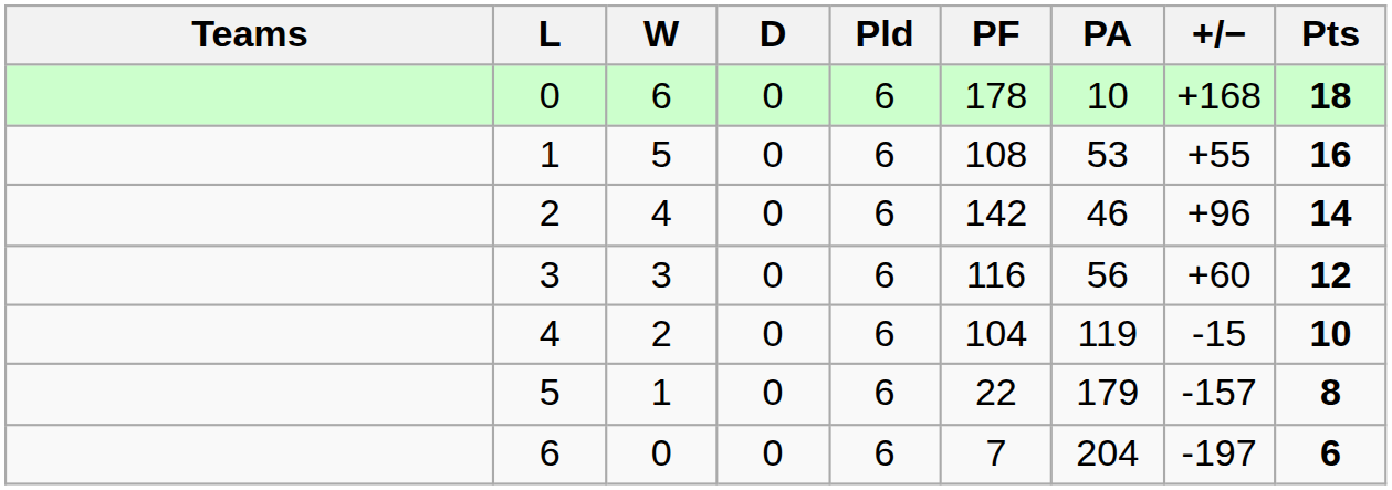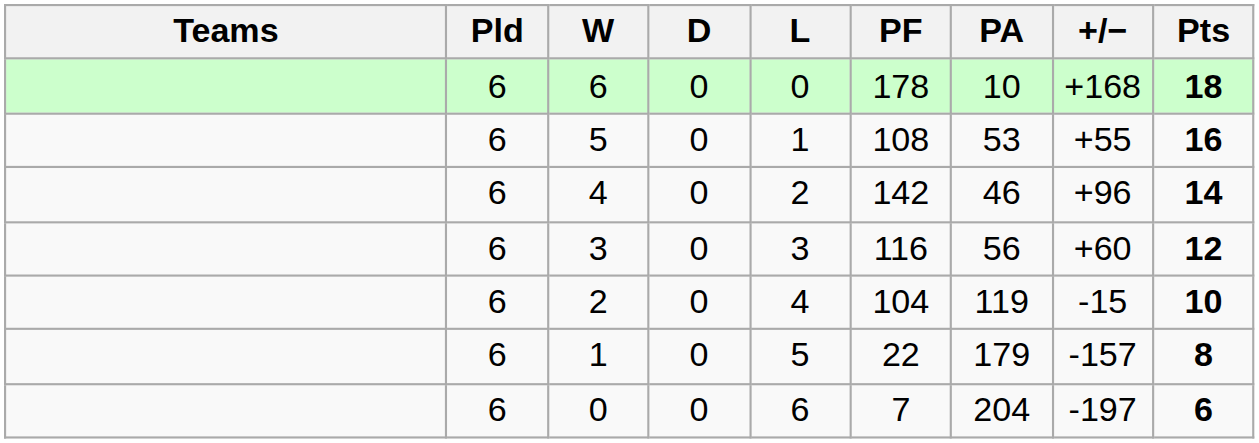columns swapped: Pld <-> L
